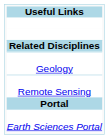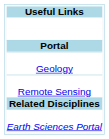row 2 | column 1: Related Disciplines -> Portal
row 5 | column 1: Portal -> Related Disciplines
